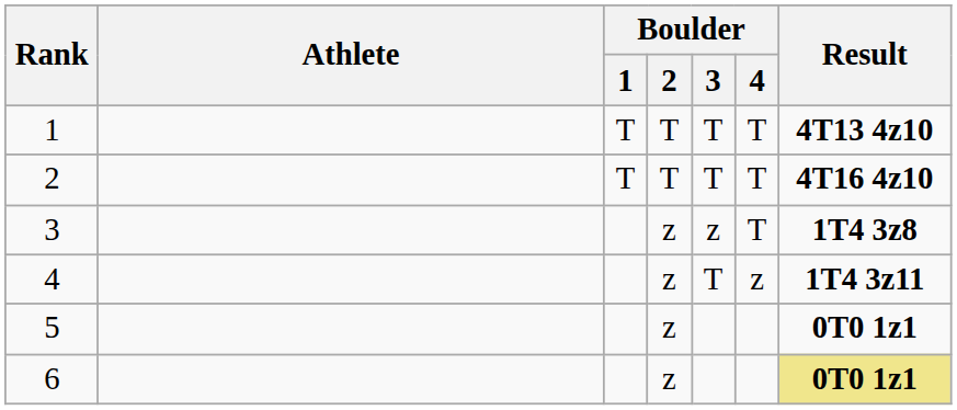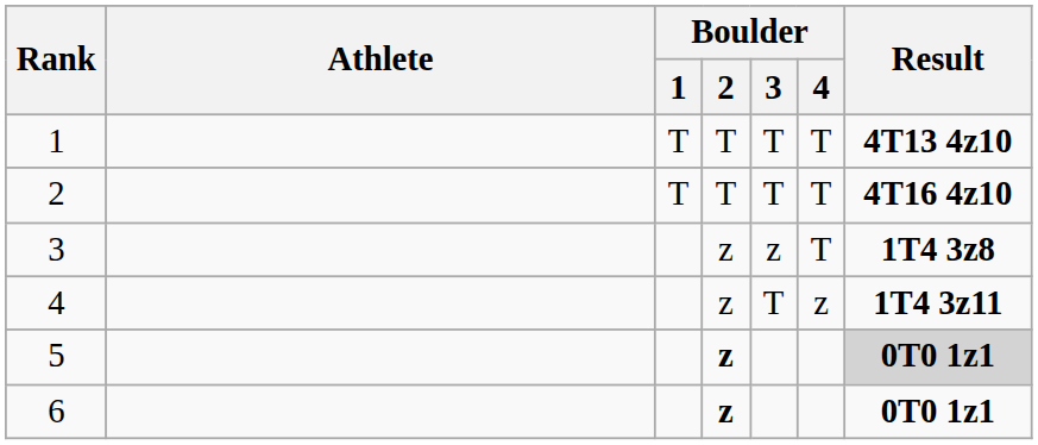5 | Boulder / 2: normal -> bold
5 | Result: no background -> lightgrey background
6 | Boulder / 2: normal -> bold
6 | Result: khaki background -> no background
